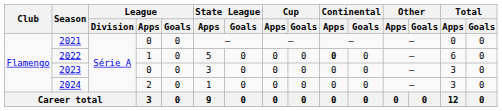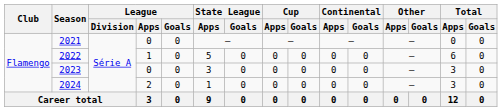2022 | Continental / Apps: bold -> normal
